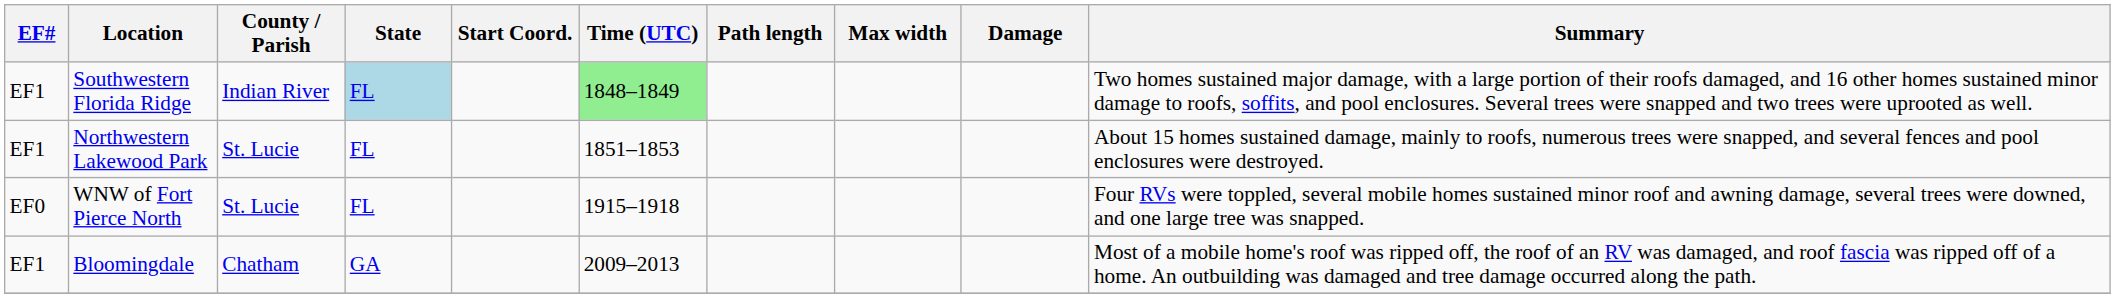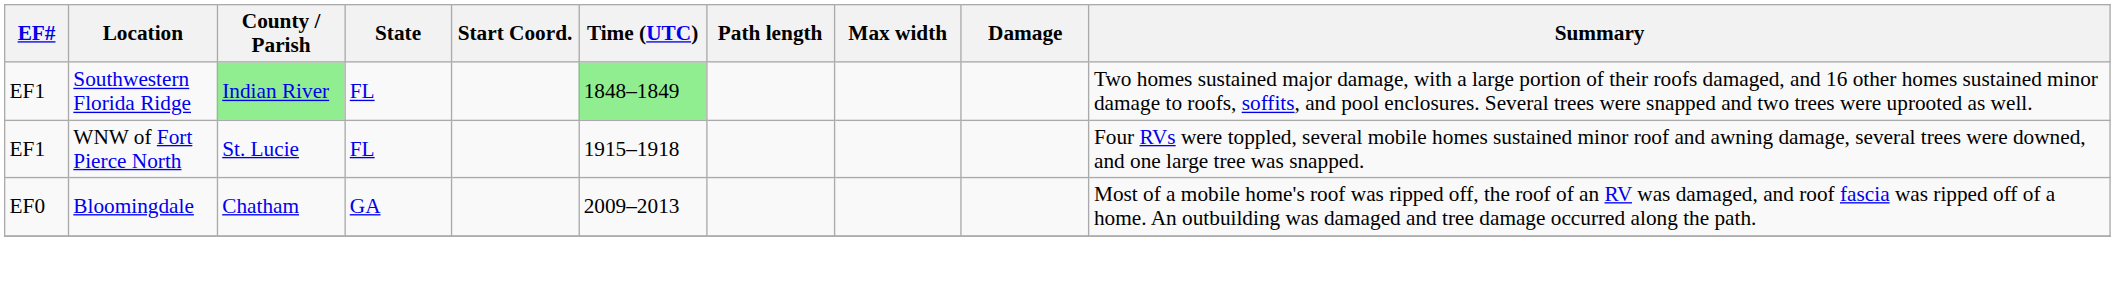Southwestern Florida Ridge | County / Parish: no background -> lightgreen background
Southwestern Florida Ridge | State: lightblue background -> no background
- row: EF1 | Northwestern Lakewood Park | St. Lucie | FL | 1851–1853 | About 15 homes sustained damage, mainly to roofs, numerous trees were snapped, and several fences and pool enclosures were destroyed.
WNW of Fort Pierce North | EF#: EF0 -> EF1
Bloomingdale | EF#: EF1 -> EF0
